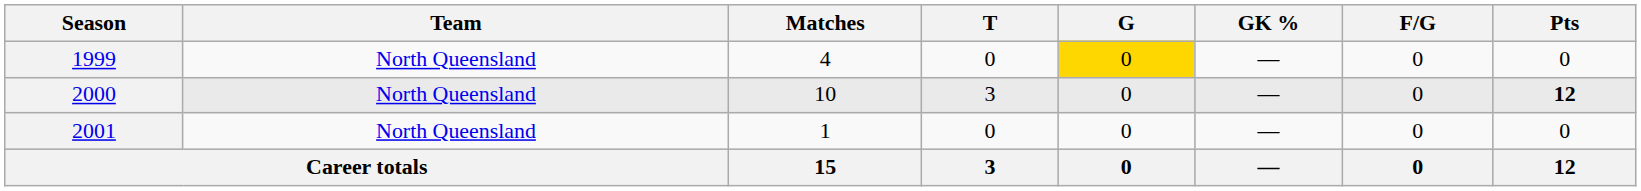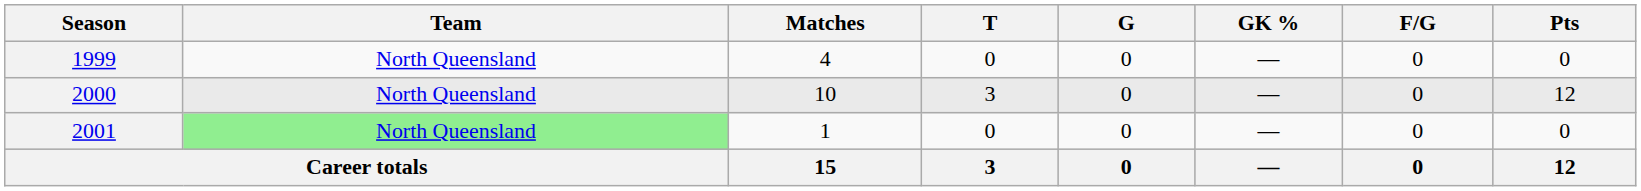1999 | G: gold background -> no background
2000 | Pts: bold -> normal
2001 | Team: no background -> lightgreen background
